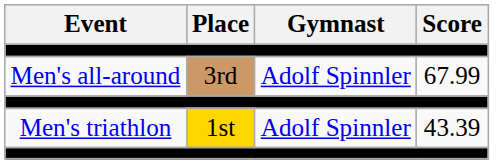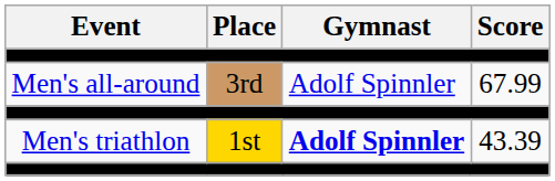Men's triathlon | Gymnast: normal -> bold
